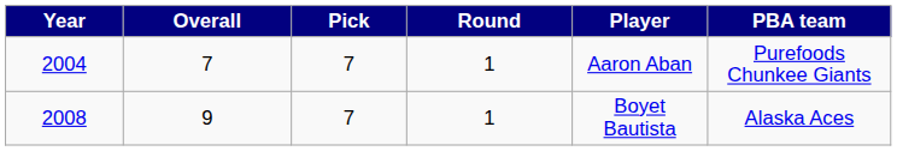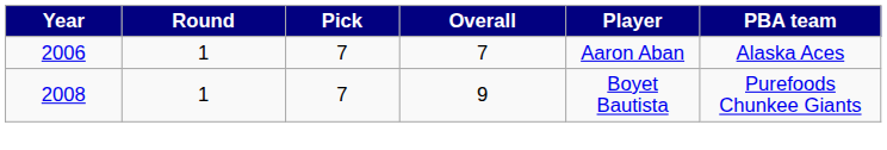columns swapped: Round <-> Overall
row 2 | Year: 2004 -> 2006
row 2 | PBA team: Purefoods Chunkee Giants -> Alaska Aces
row 3 | PBA team: Alaska Aces -> Purefoods Chunkee Giants
